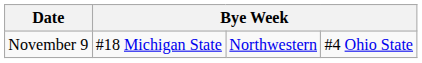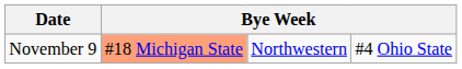November 9 | column 2: no background -> lightsalmon background
